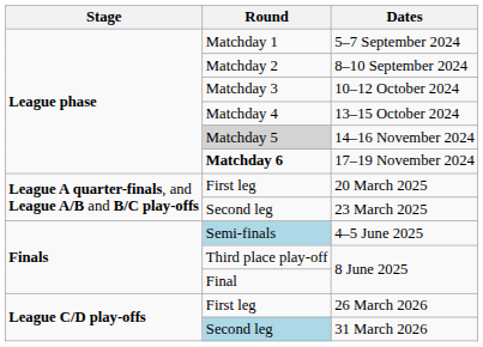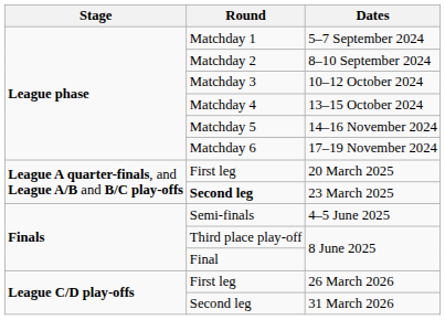14–16 November 2024 | Round: lightgrey background -> no background
17–19 November 2024 | Round: bold -> normal
23 March 2025 | Round: normal -> bold
4–5 June 2025 | Round: lightblue background -> no background
31 March 2026 | Round: lightblue background -> no background
